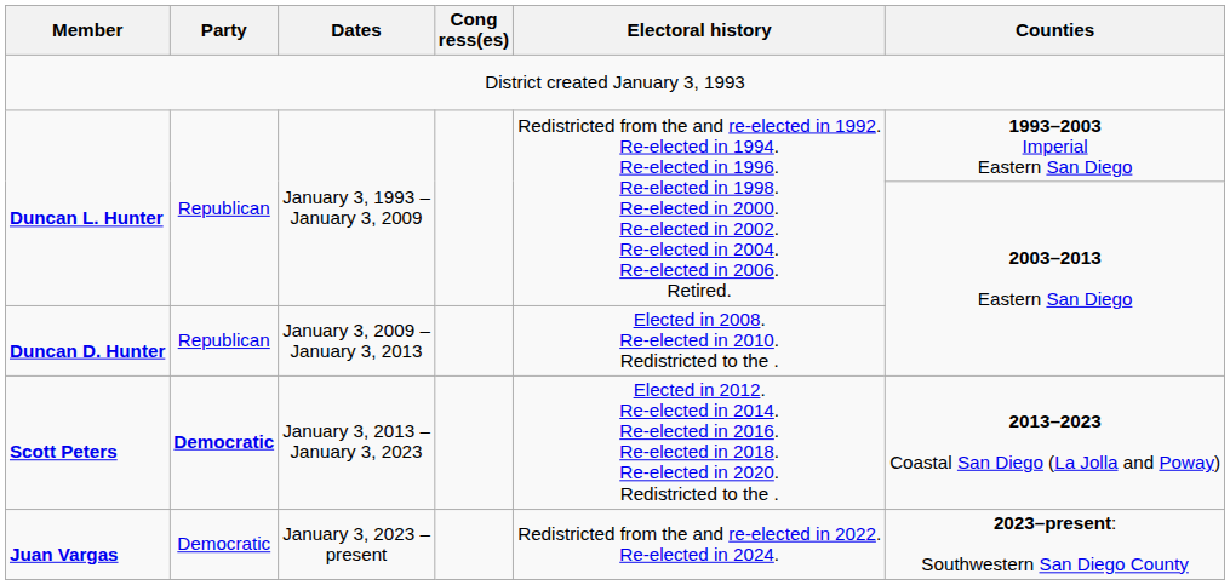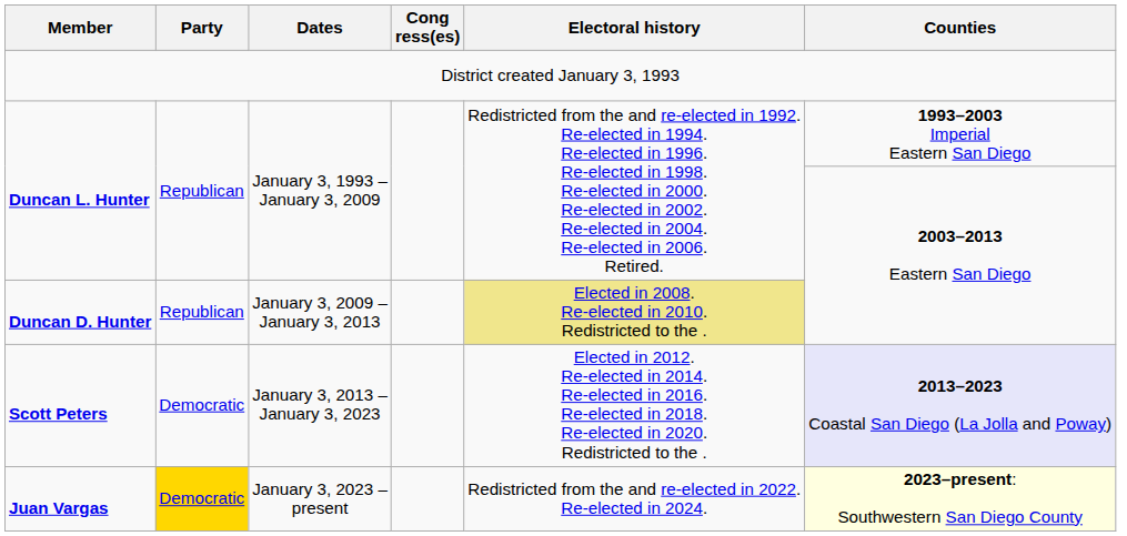Duncan D. Hunter | Electoral history: no background -> khaki background
Scott Peters | Party: bold -> normal
Scott Peters | Counties: no background -> lavender background
Juan Vargas | Party: no background -> gold background
Juan Vargas | Counties: no background -> lightyellow background
